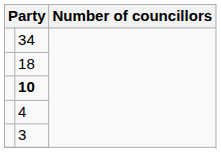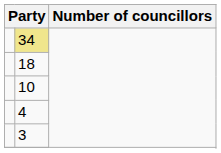34 | column 2: no background -> khaki background
10 | column 2: bold -> normal
